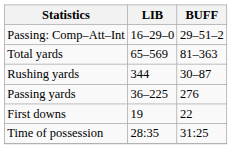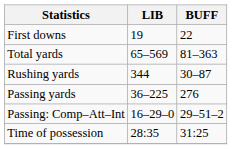rows swapped: First downs <-> Passing: Comp–Att–Int
